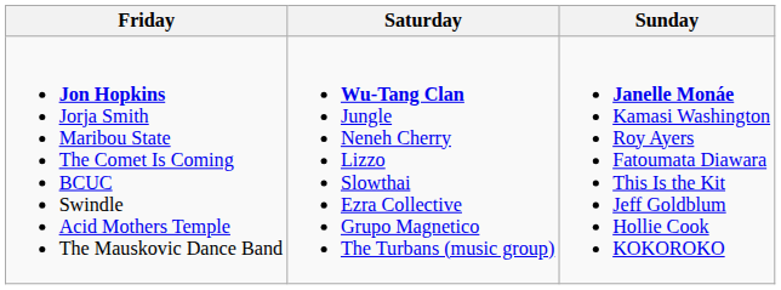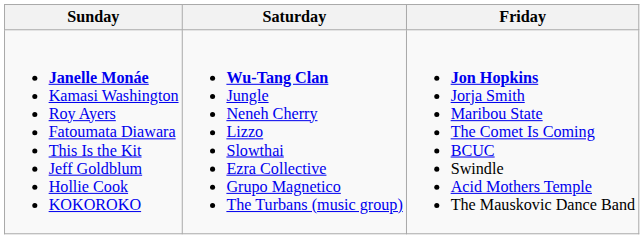columns swapped: Friday <-> Sunday
